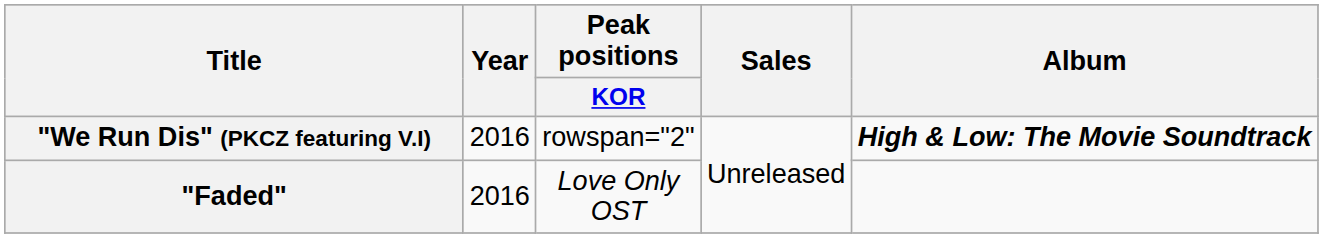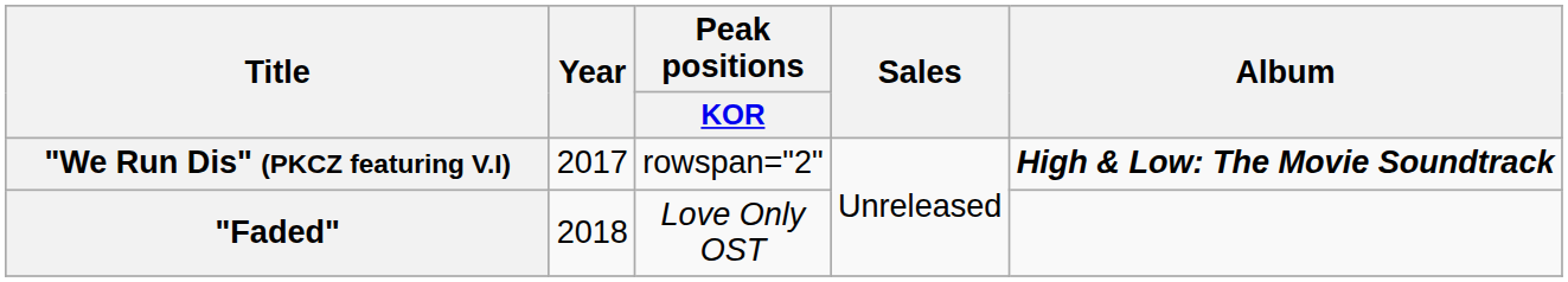"We Run Dis" (PKCZ featuring V.I) | Year: 2016 -> 2017
"Faded" | Year: 2016 -> 2018
